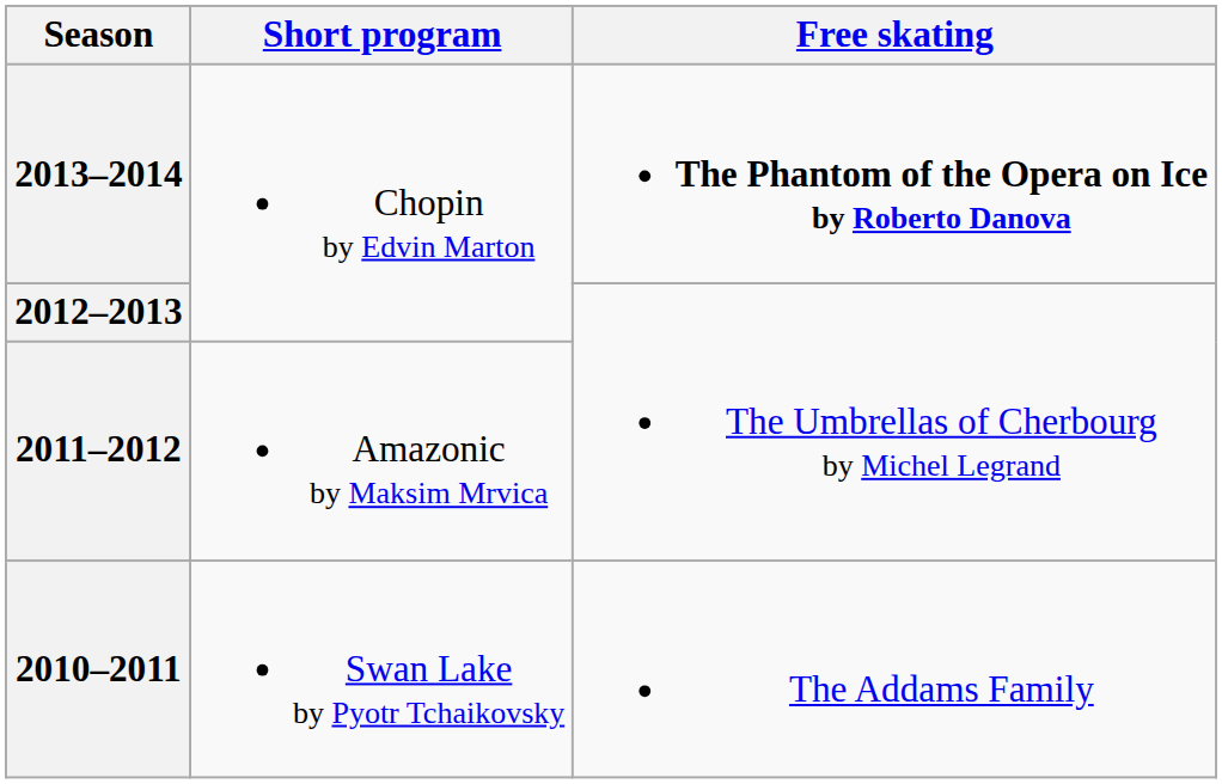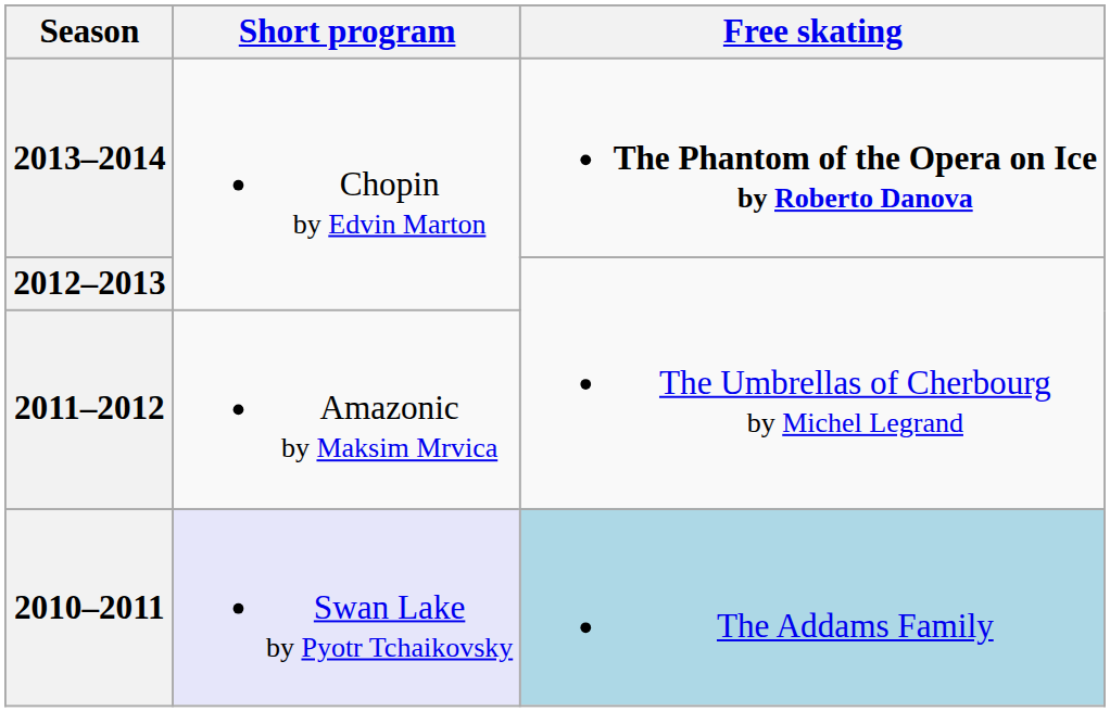2010–2011 | Short program: no background -> lavender background
2010–2011 | Free skating: no background -> lightblue background
